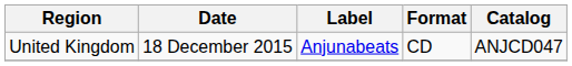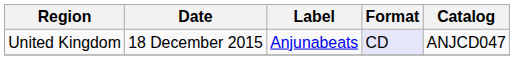United Kingdom | Format: no background -> lavender background
